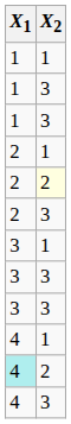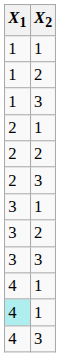row 3 | X2: 3 -> 2
row 6 | X2: lightyellow background -> no background
row 9 | X2: 3 -> 2
row 12 | X2: 2 -> 1
